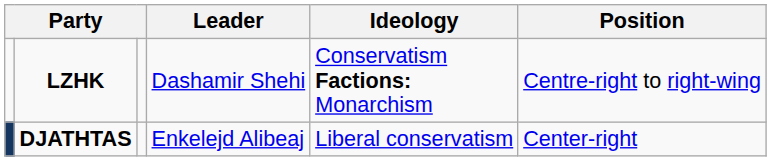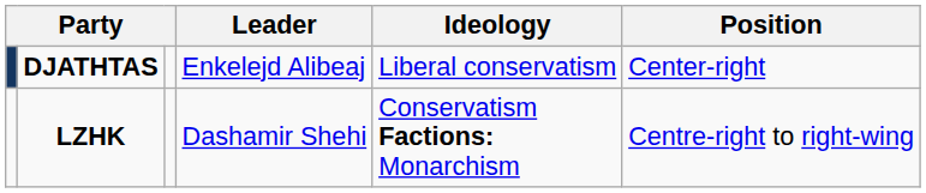rows swapped: LZHK <-> DJATHTAS
